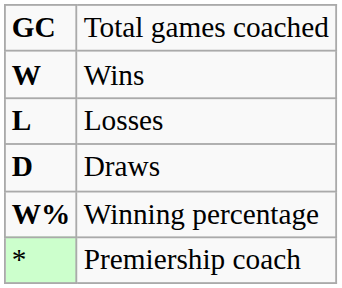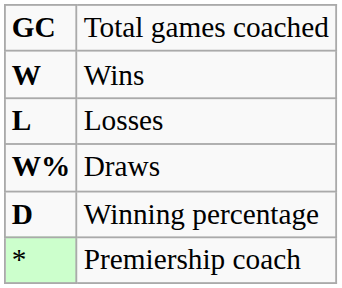Draws | column 1: D -> W%
Winning percentage | column 1: W% -> D
